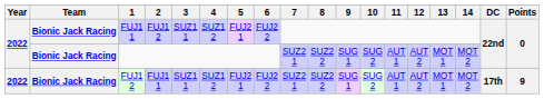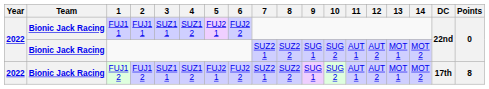row 2 | 2: FUJ1 2 -> FUJ1 1
row 4 | 2: FUJ1 1 -> FUJ1 2
row 4 | Points: 9 -> 8
